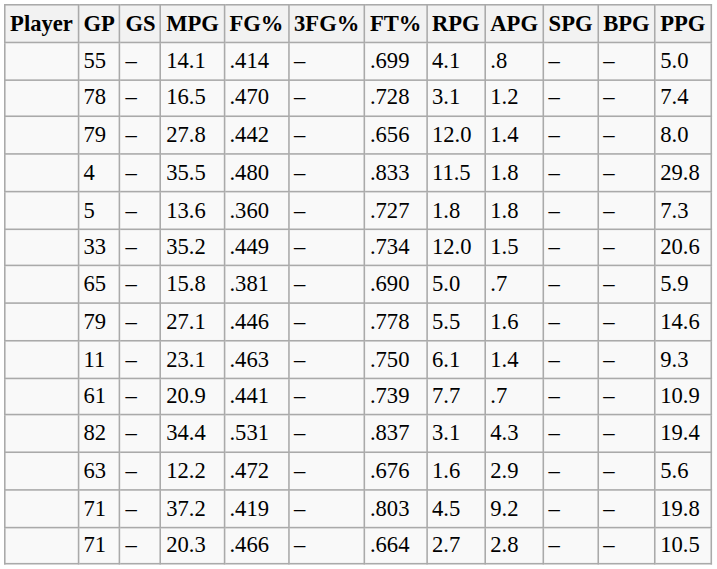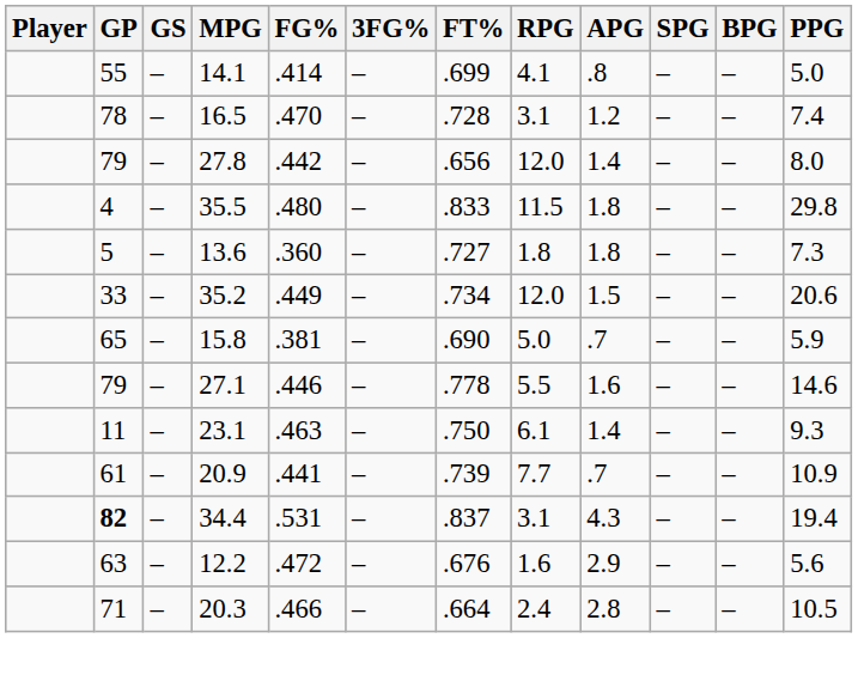34.4 | GP: normal -> bold
- row: 71 | – | 37.2 | .419 | – | .803 | 4.5 | 9.2 | – | – | 19.8
20.3 | RPG: 2.7 -> 2.4
